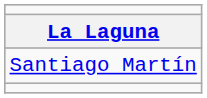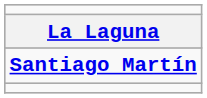row 3 | column 1: normal -> bold
